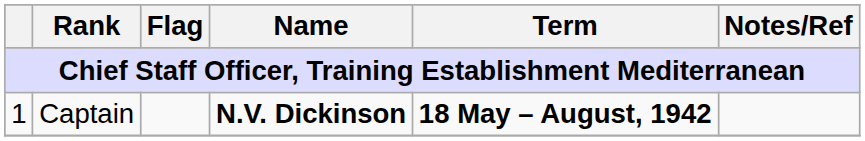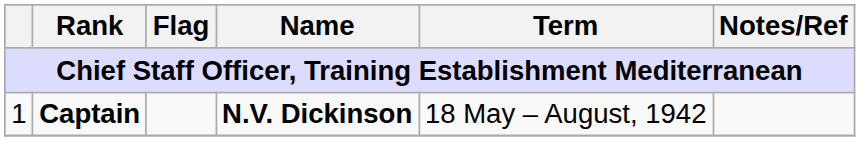1 | Rank: normal -> bold
1 | Term: bold -> normal
